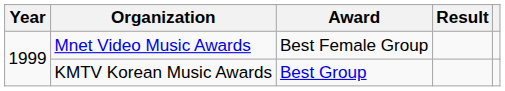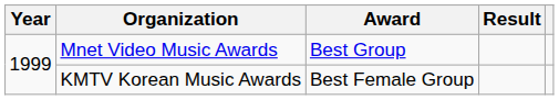Mnet Video Music Awards | Award: Best Female Group -> Best Group
KMTV Korean Music Awards | Award: Best Group -> Best Female Group
